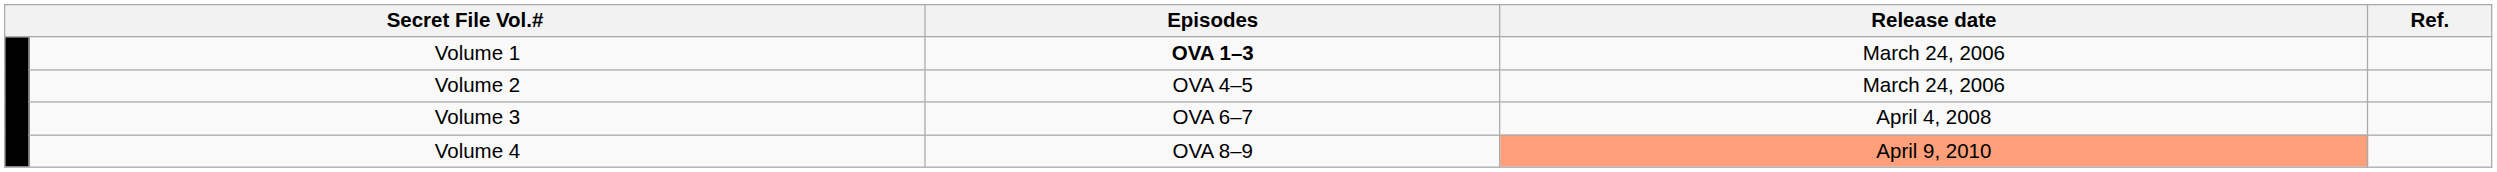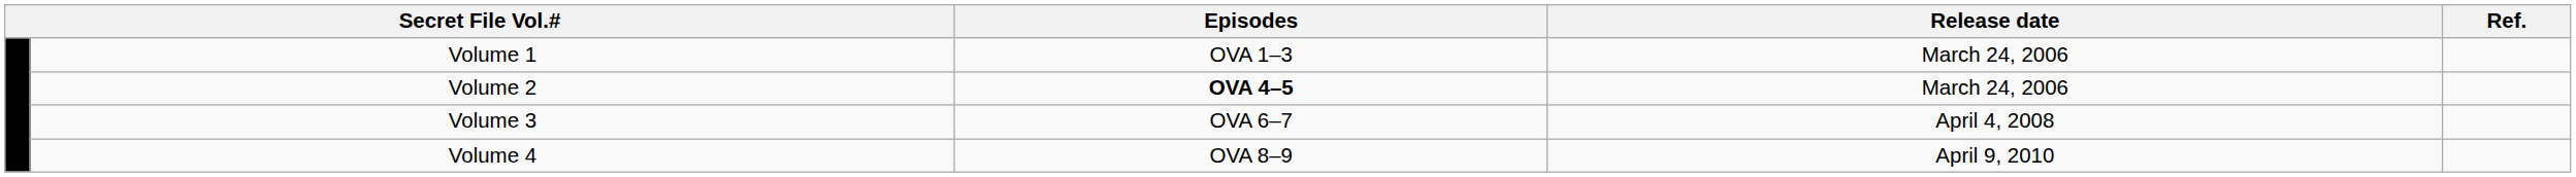Volume 1 | Episodes: bold -> normal
Volume 2 | Episodes: normal -> bold
Volume 4 | Release date: lightsalmon background -> no background
